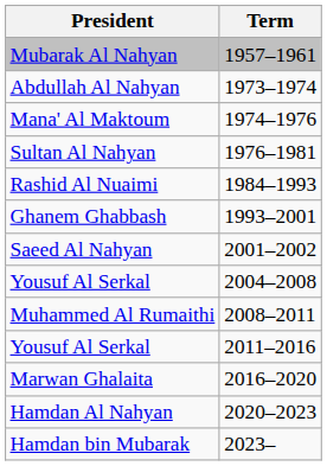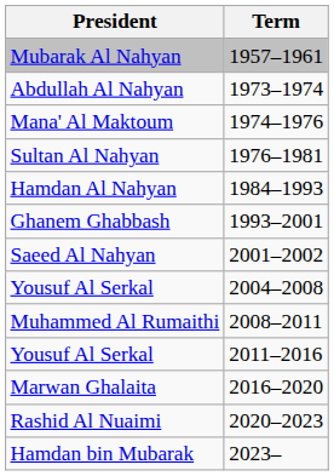row 6 | President: Rashid Al Nuaimi -> Hamdan Al Nahyan
row 13 | President: Hamdan Al Nahyan -> Rashid Al Nuaimi
